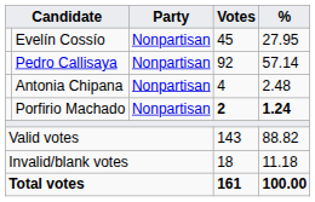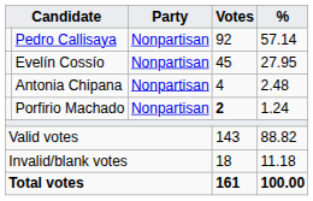rows swapped: Pedro Callisaya <-> Evelín Cossío
Porfirio Machado | %: bold -> normal
